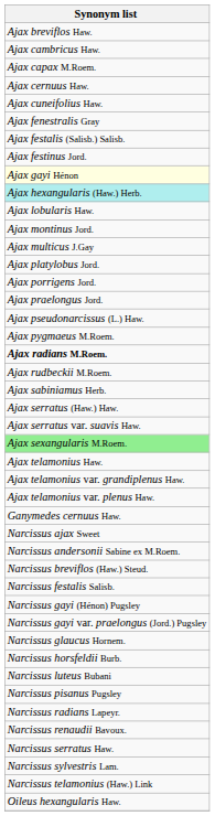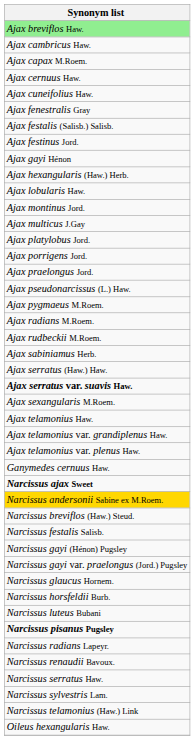row 2 | column 1: no background -> lightgreen background
row 10 | column 1: lightyellow background -> no background
row 11 | column 1: paleturquoise background -> no background
row 20 | column 1: bold -> normal
row 24 | column 1: normal -> bold
row 25 | column 1: lightgreen background -> no background
row 30 | column 1: normal -> bold
row 31 | column 1: no background -> gold background
row 39 | column 1: normal -> bold
